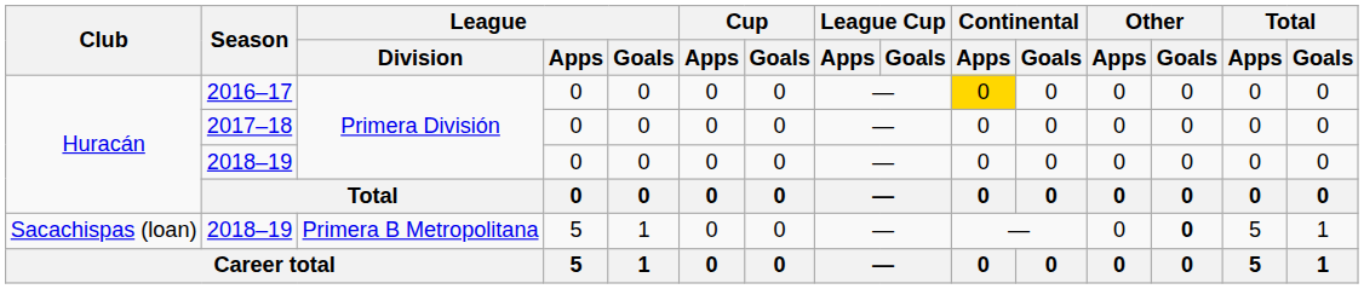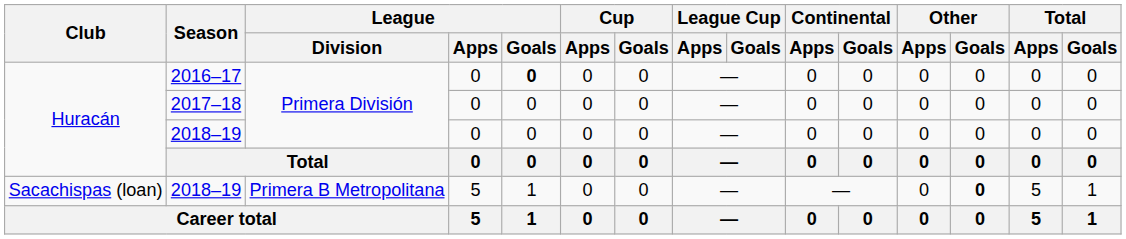2016–17 | League / Goals: normal -> bold
2016–17 | Continental / Apps: gold background -> no background
